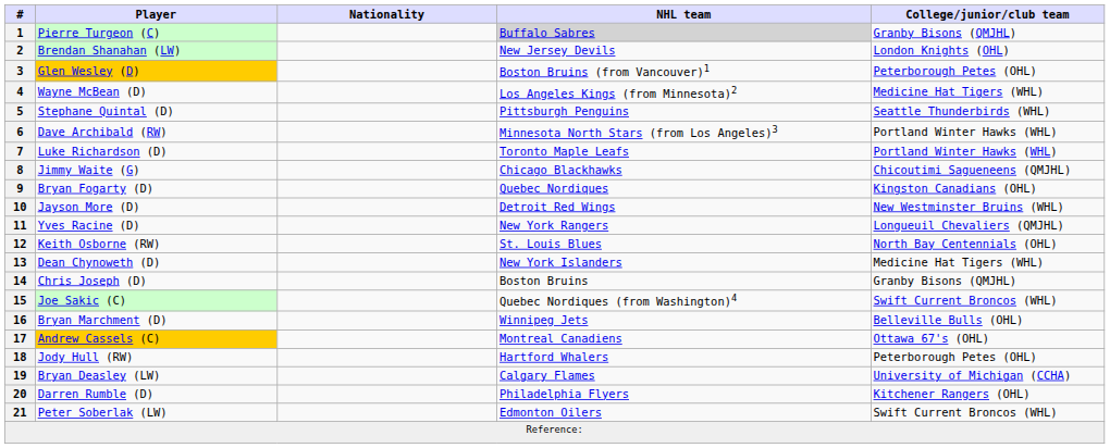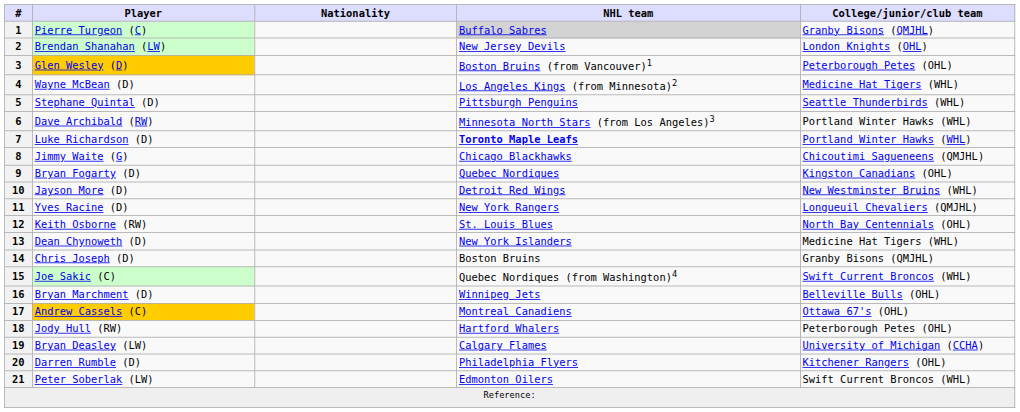7 | NHL team: normal -> bold
